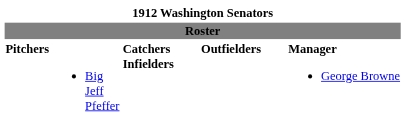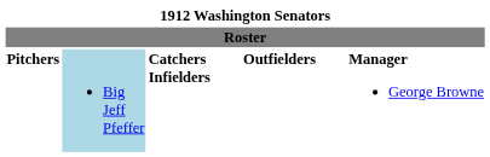Pitchers | column 2: no background -> lightblue background
